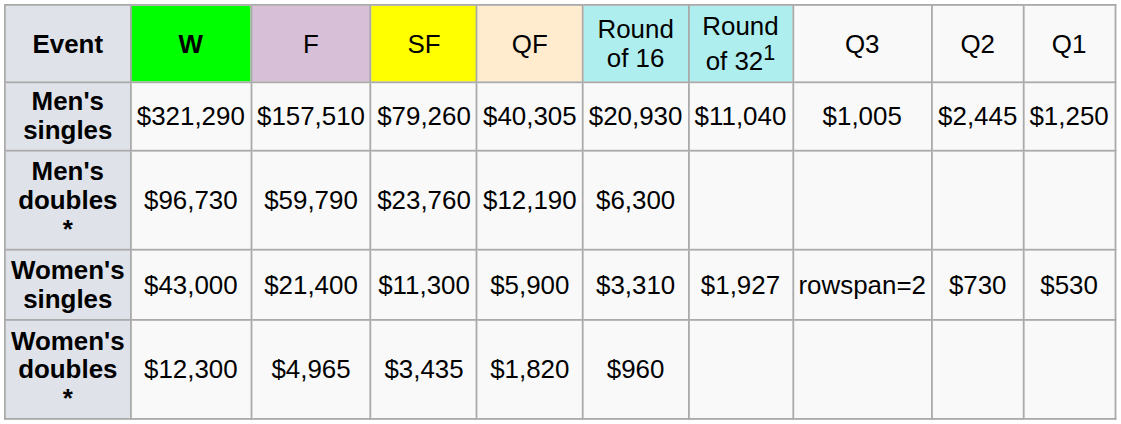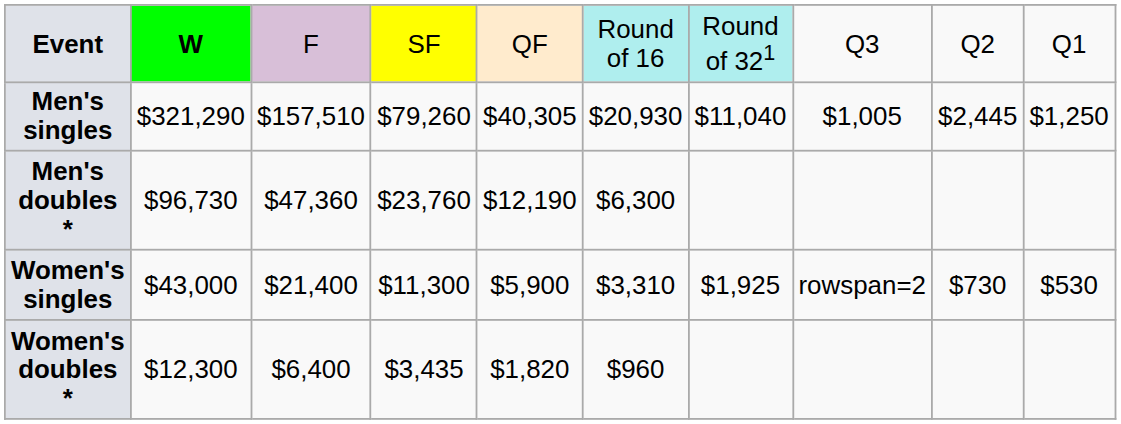Men's doubles * | column 3: $59,790 -> $47,360
Women's singles | column 7: $1,927 -> $1,925
Women's doubles * | column 3: $4,965 -> $6,400
